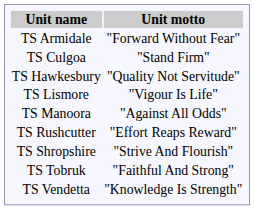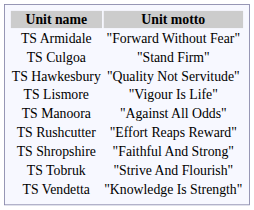TS Shropshire | Unit motto: "Strive And Flourish" -> "Faithful And Strong"
TS Tobruk | Unit motto: "Faithful And Strong" -> "Strive And Flourish"
